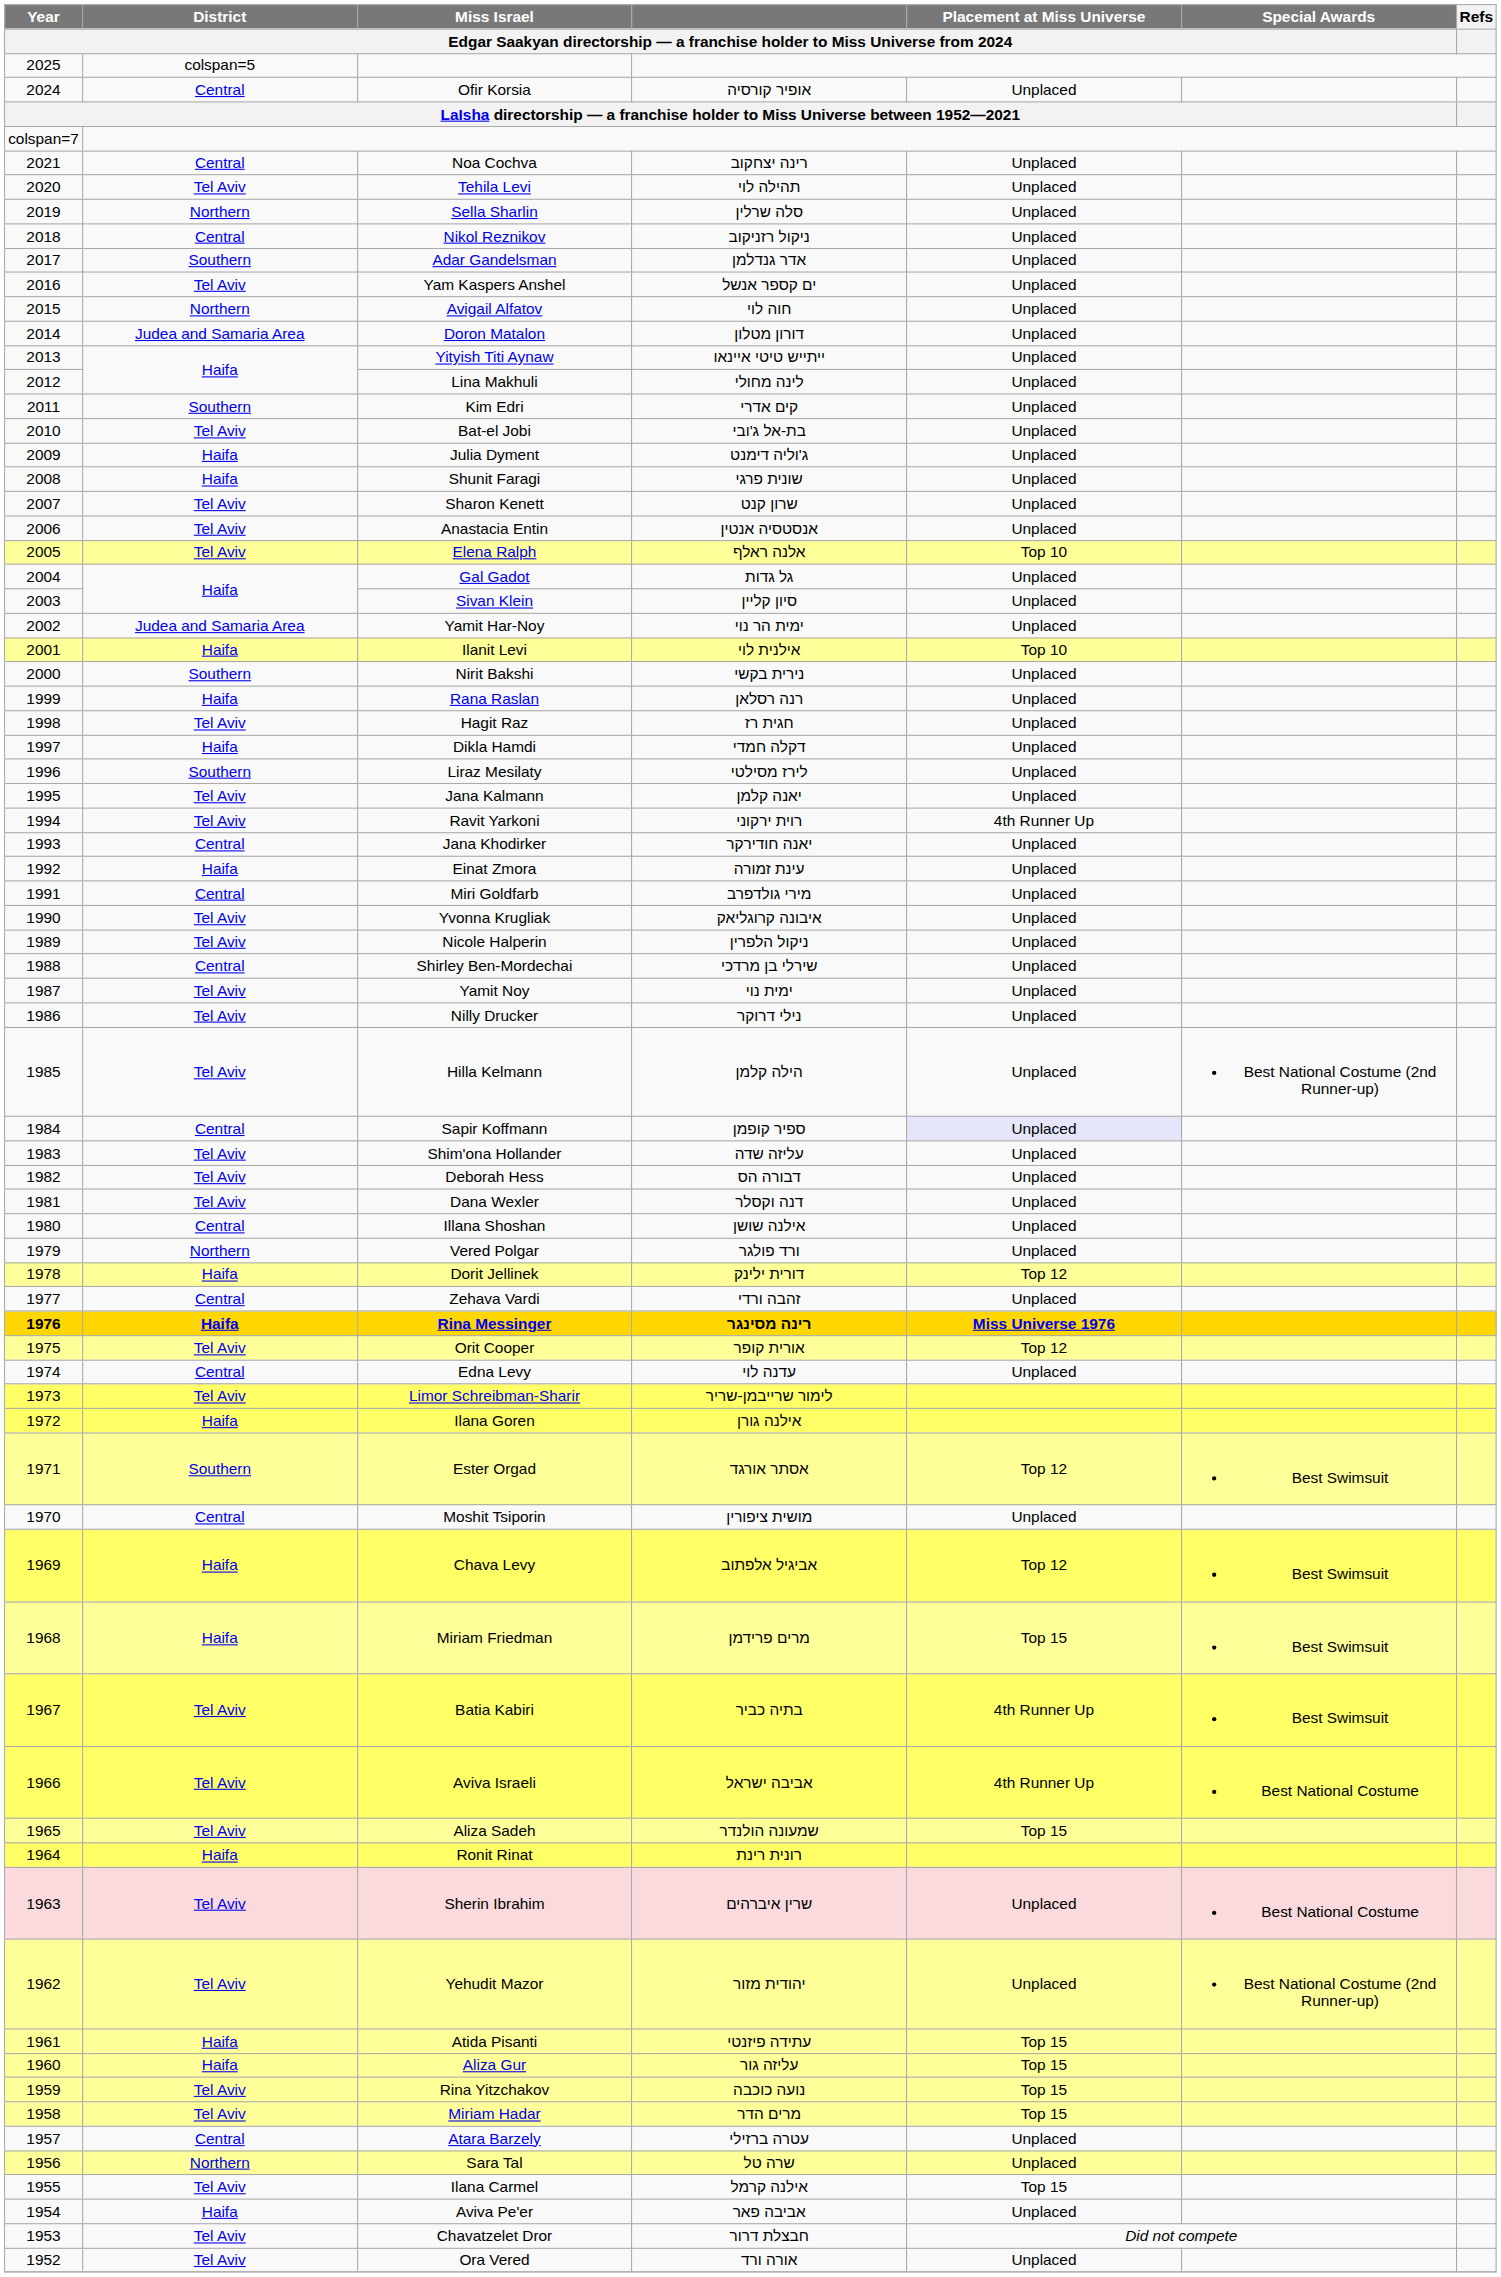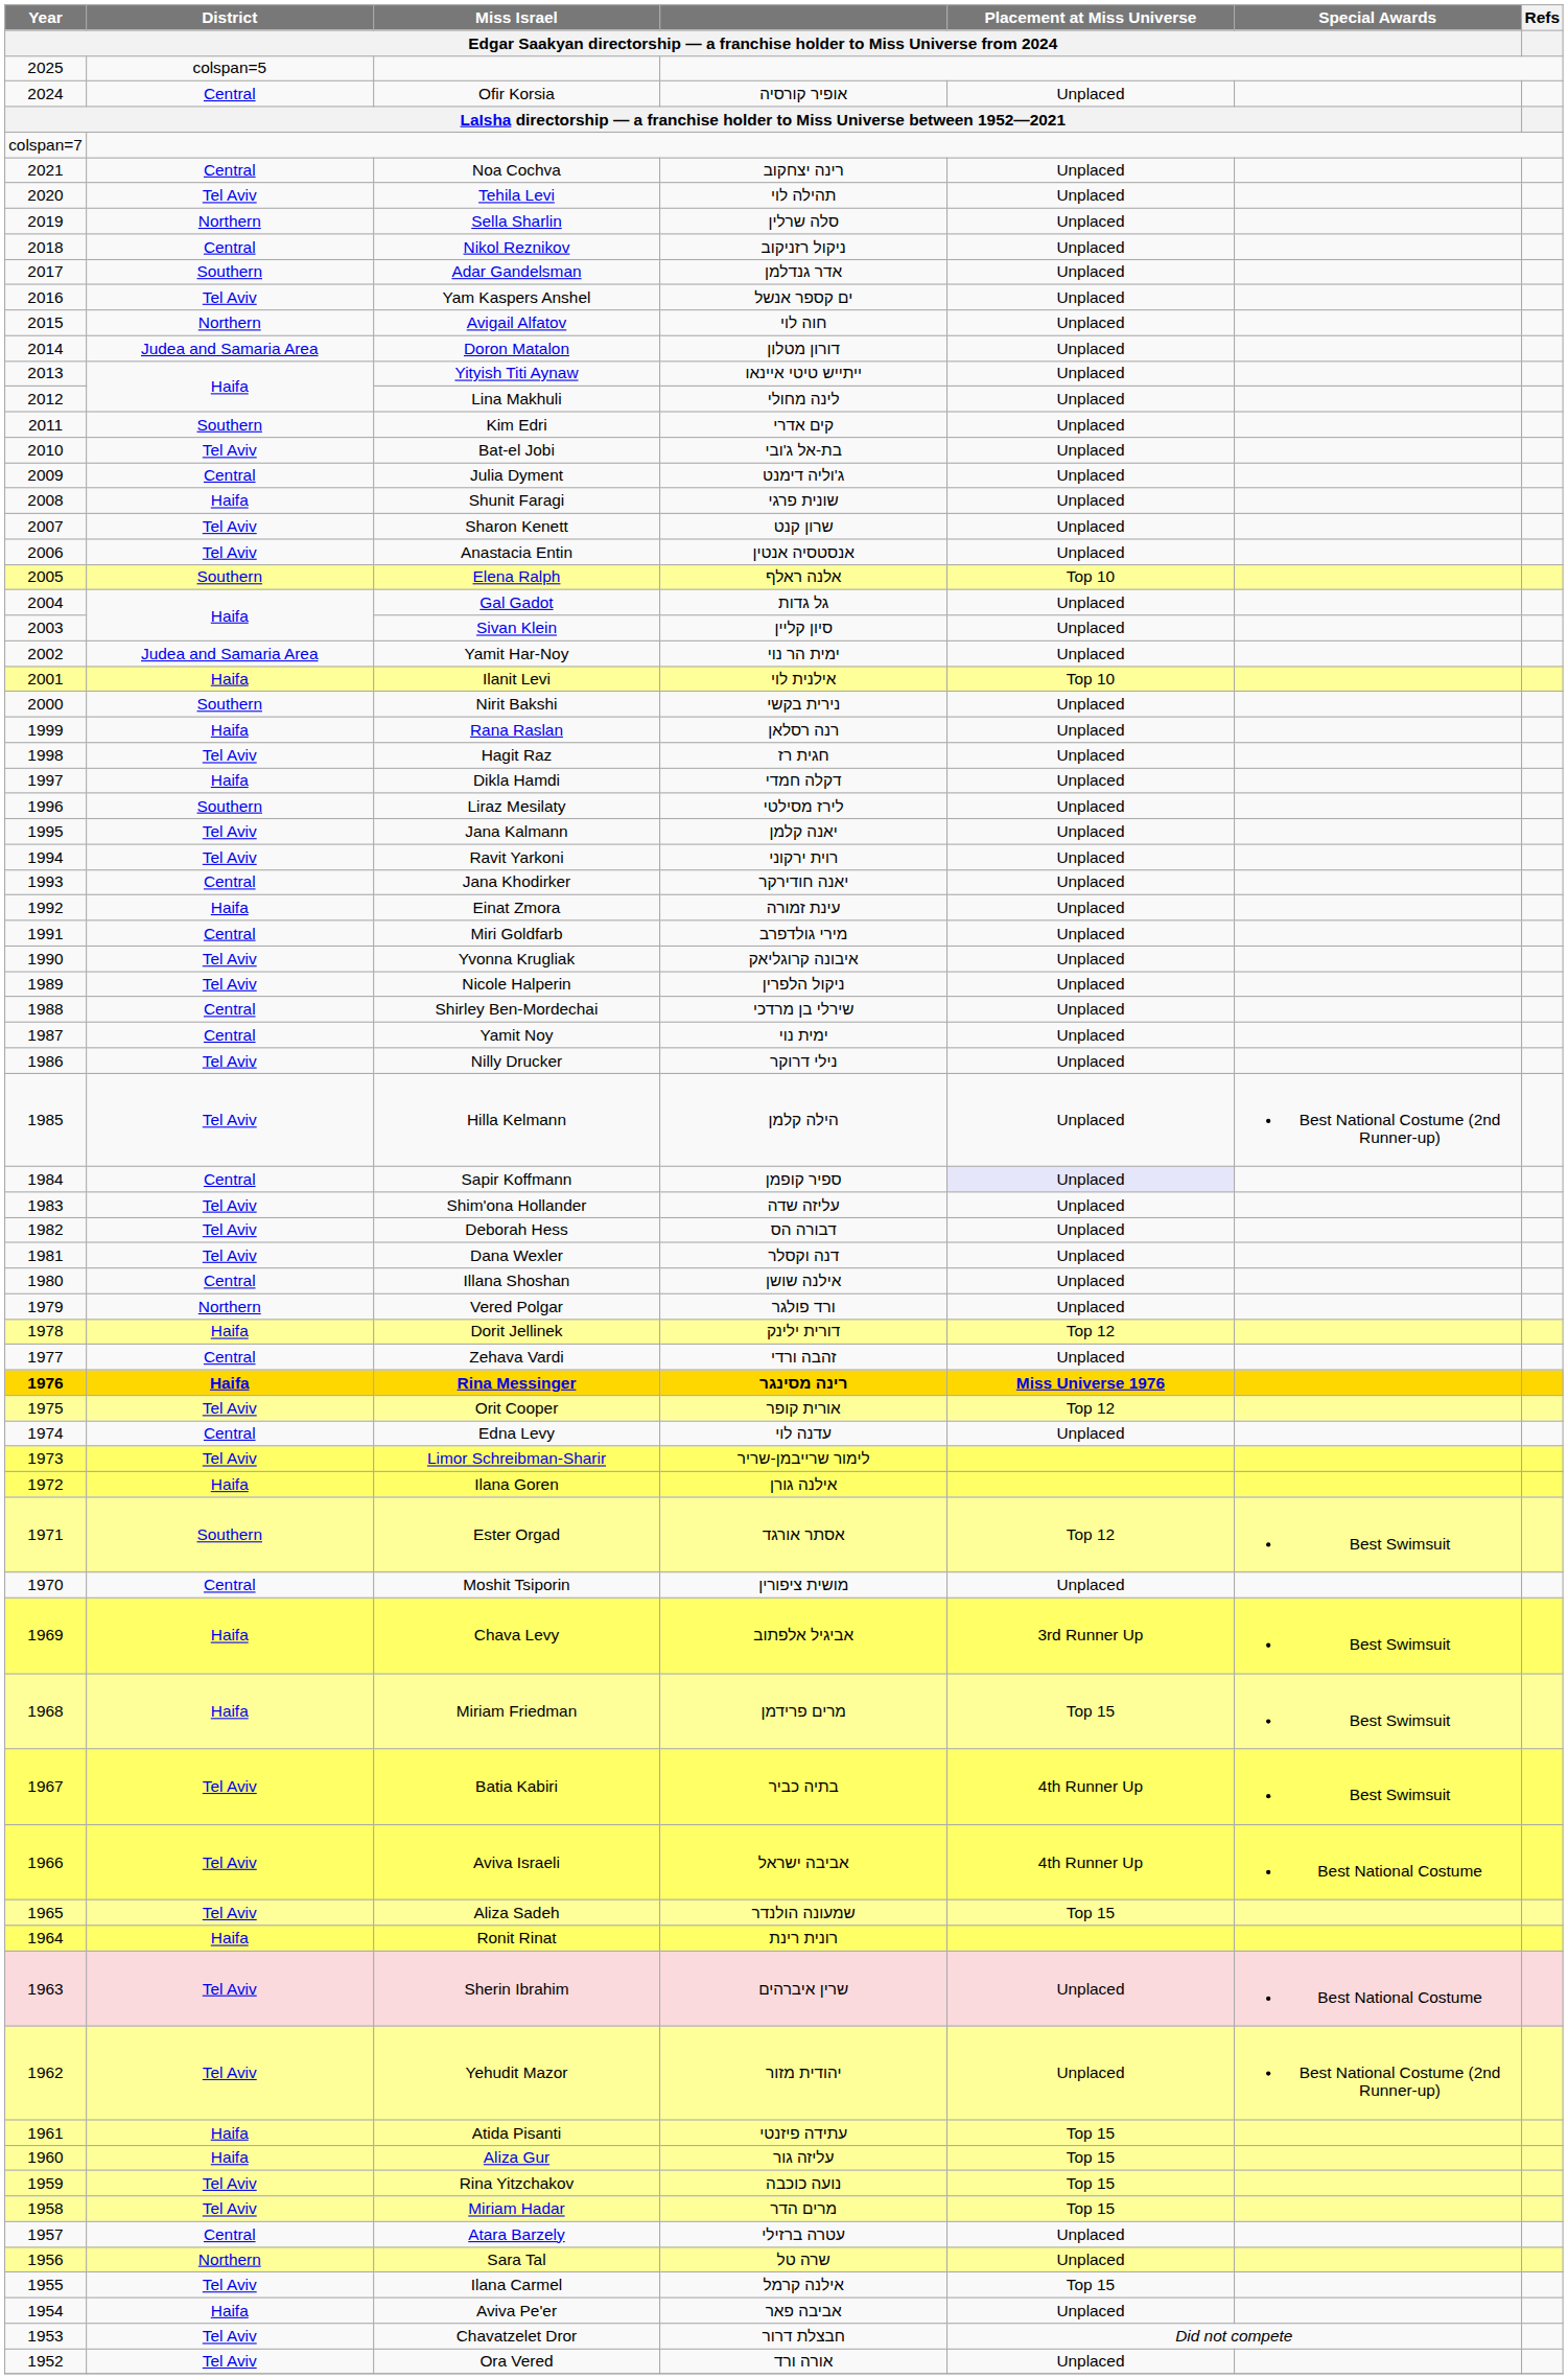Julia Dyment | column 2: Haifa -> Central
Elena Ralph | column 2: Tel Aviv -> Southern
Ravit Yarkoni | column 5: 4th Runner Up -> Unplaced
Yamit Noy | column 2: Tel Aviv -> Central
Chava Levy | column 5: Top 12 -> 3rd Runner Up
